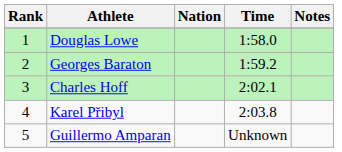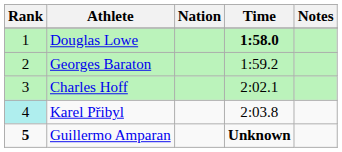Douglas Lowe | Time: normal -> bold
Karel Přibyl | Rank: no background -> paleturquoise background
Guillermo Amparan | Rank: normal -> bold
Guillermo Amparan | Time: normal -> bold
